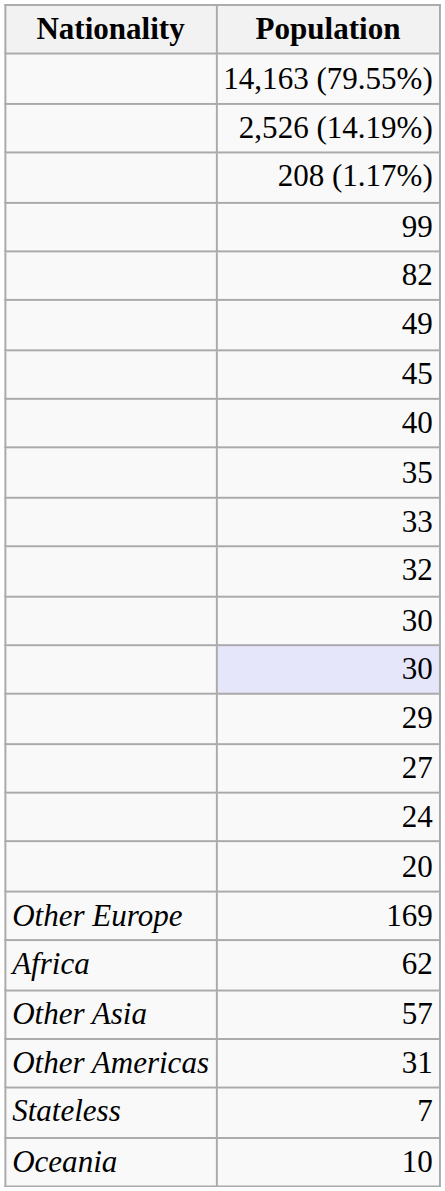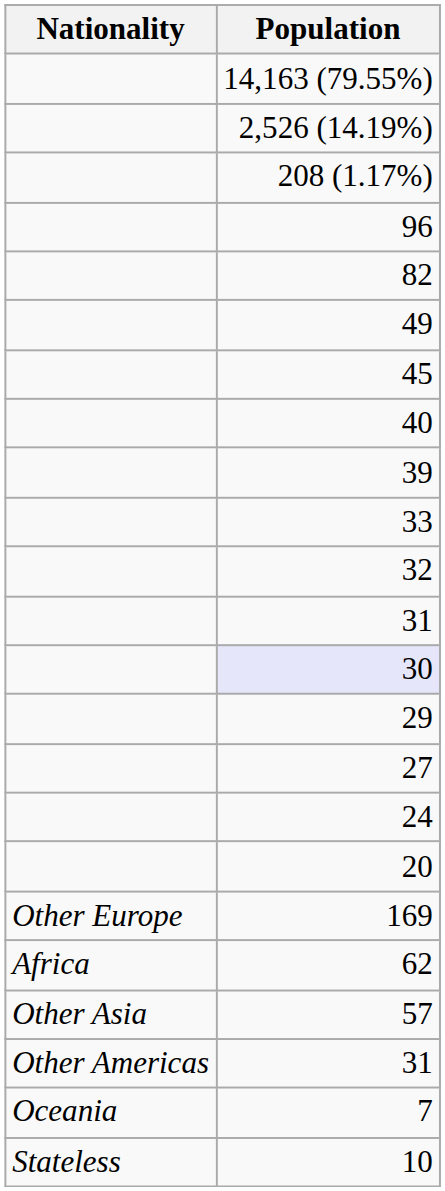row 5 | Population: 99 -> 96
row 10 | Population: 35 -> 39
row 13 | Population: 30 -> 31
row 23 | Nationality: Stateless -> Oceania
row 24 | Nationality: Oceania -> Stateless
